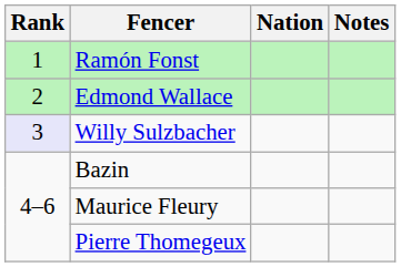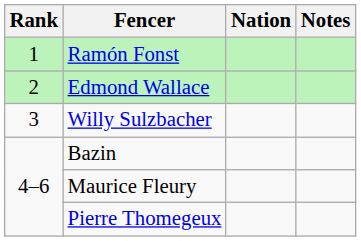Willy Sulzbacher | Rank: lavender background -> no background
